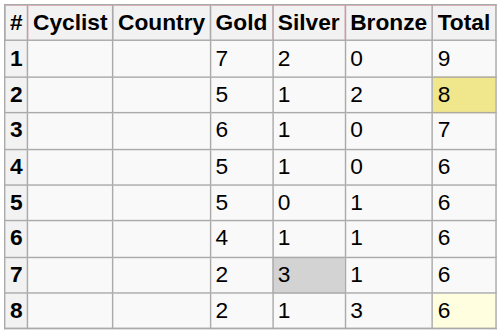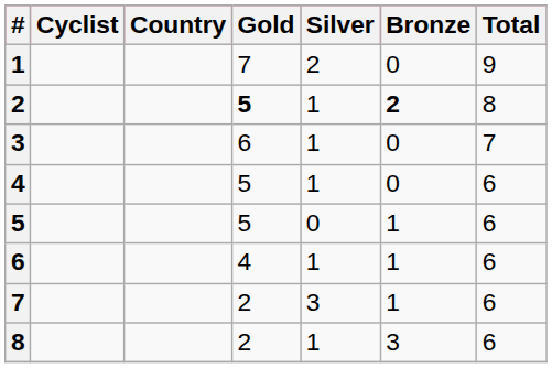row 3 | Gold: normal -> bold
row 3 | Bronze: normal -> bold
row 3 | Total: khaki background -> no background
row 8 | Silver: lightgrey background -> no background
row 9 | Total: lightyellow background -> no background
